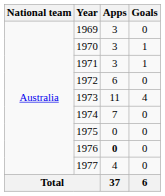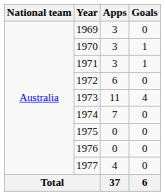1976 | Apps: bold -> normal
